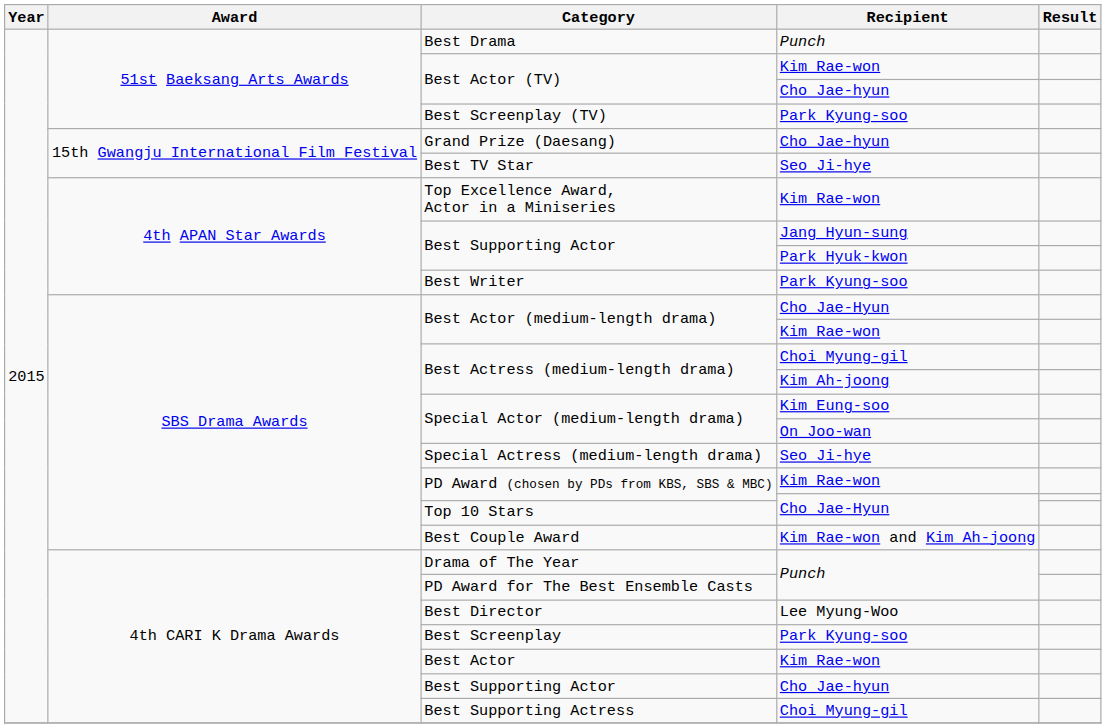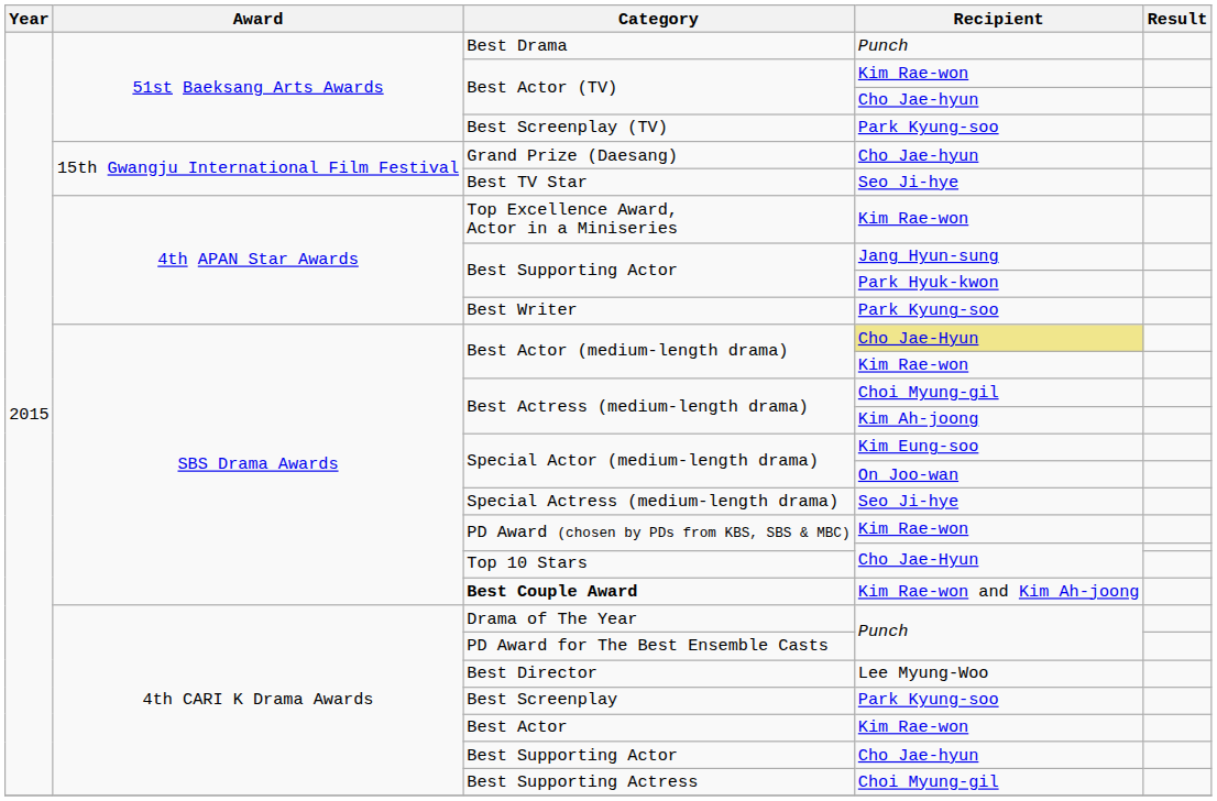Best Actor (medium-length drama) / Cho Jae-Hyun | Recipient: no background -> khaki background
Best Couple Award | Category: normal -> bold
